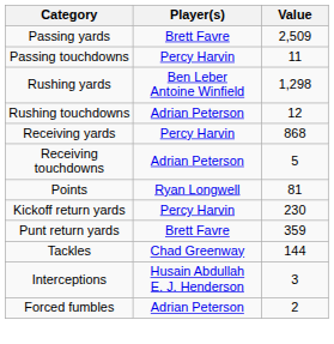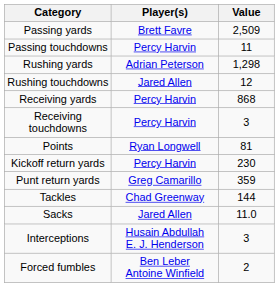Rushing yards | Player(s): Ben Leber Antoine Winfield -> Adrian Peterson
Rushing touchdowns | Player(s): Adrian Peterson -> Jared Allen
Receiving touchdowns | Player(s): Adrian Peterson -> Percy Harvin
Receiving touchdowns | Value: 5 -> 3
Punt return yards | Player(s): Brett Favre -> Greg Camarillo
+ row: Sacks | Jared Allen | 11.0
Forced fumbles | Player(s): Adrian Peterson -> Ben Leber Antoine Winfield
